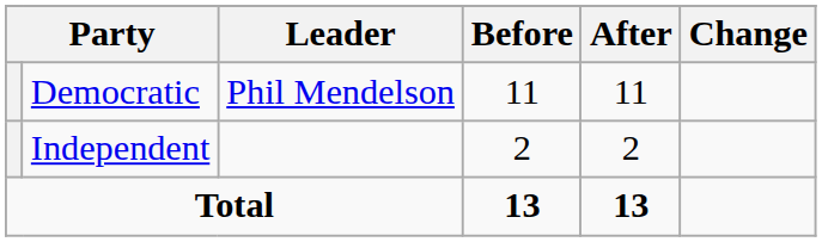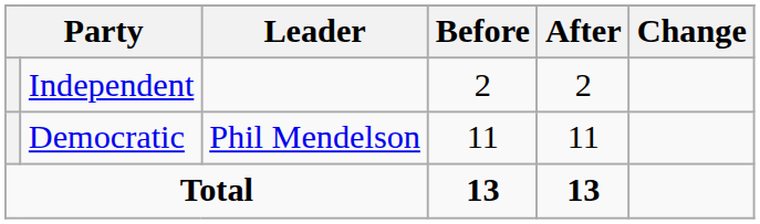rows swapped: Democratic <-> Independent
